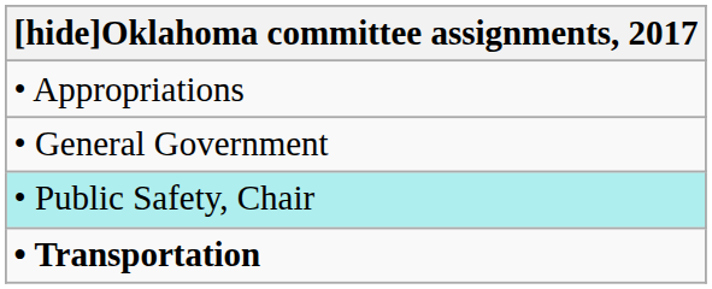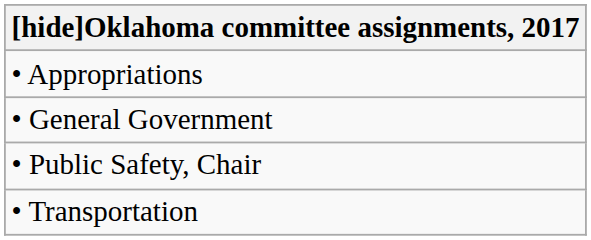• Public Safety, Chair | column 1: paleturquoise background -> no background
• Transportation | column 1: bold -> normal
